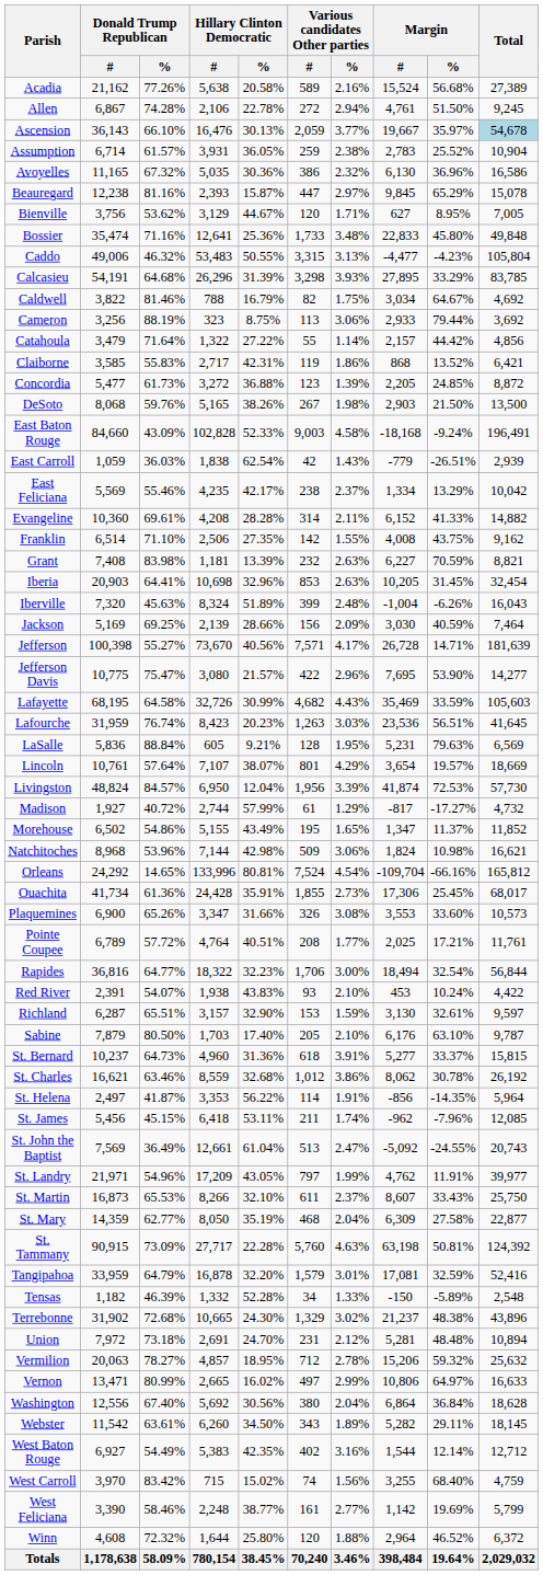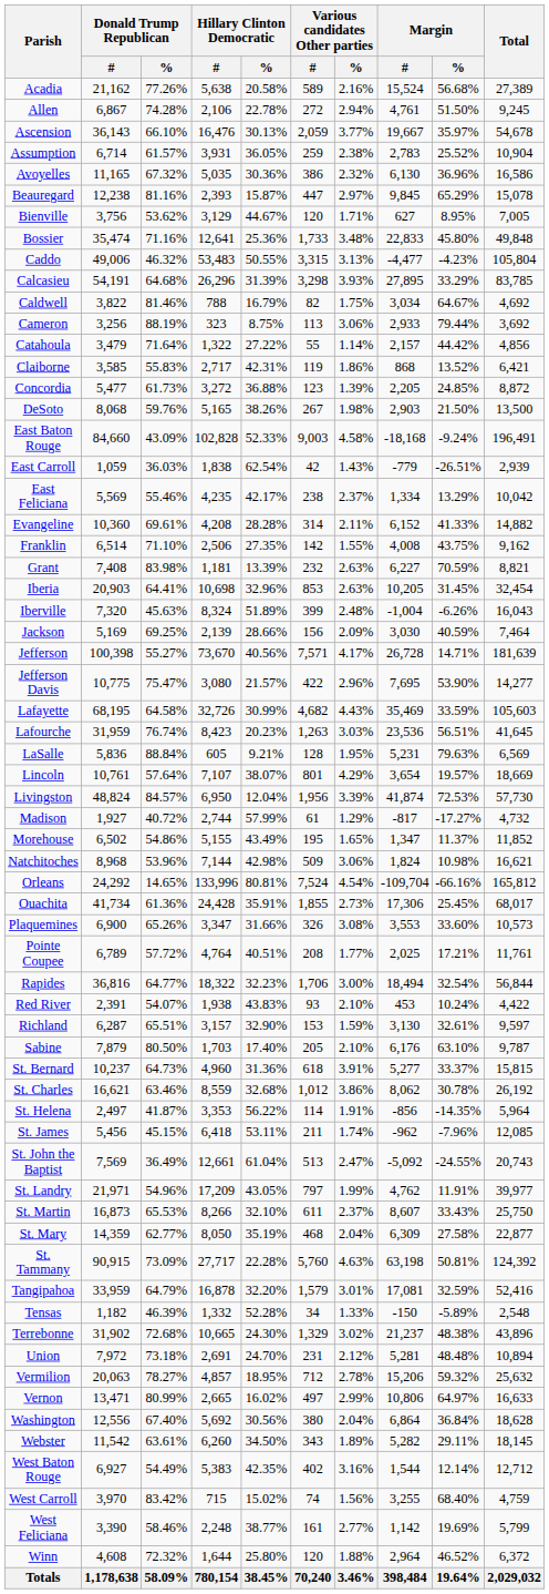Ascension | Total: lightblue background -> no background
